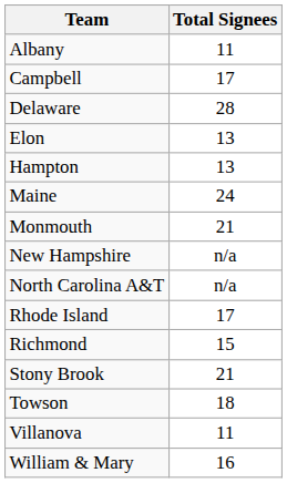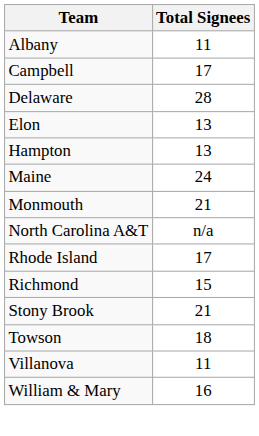- row: New Hampshire | n/a
